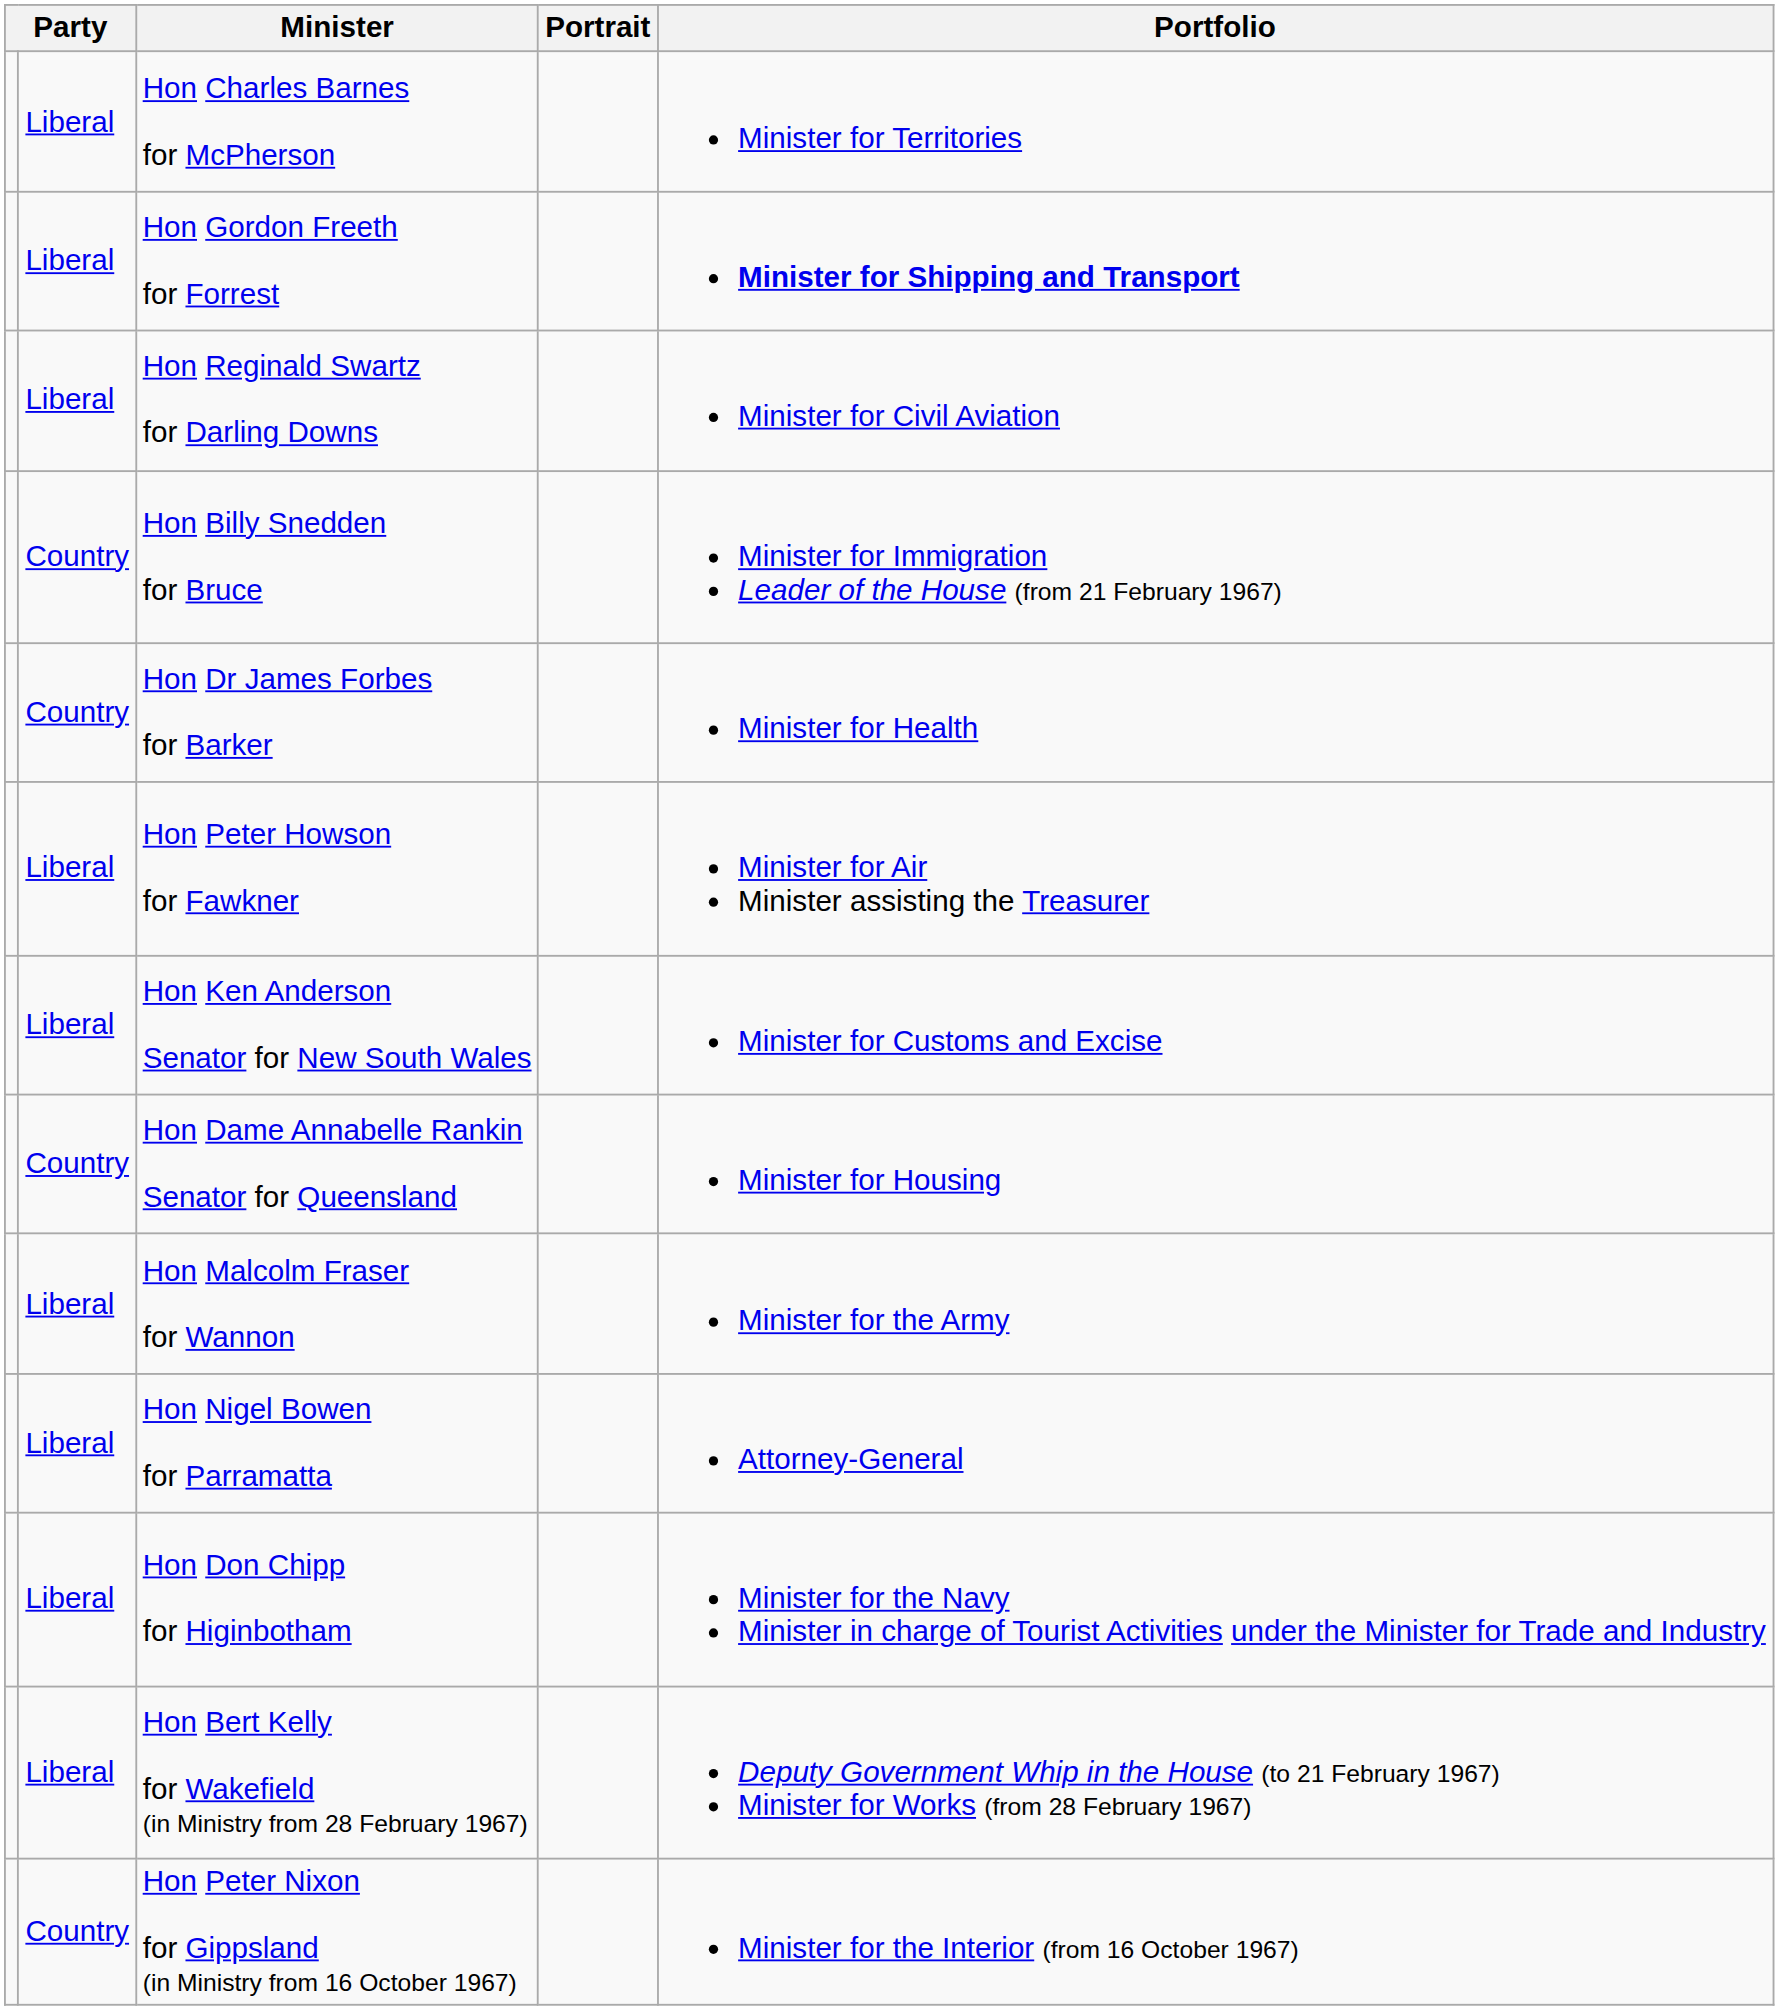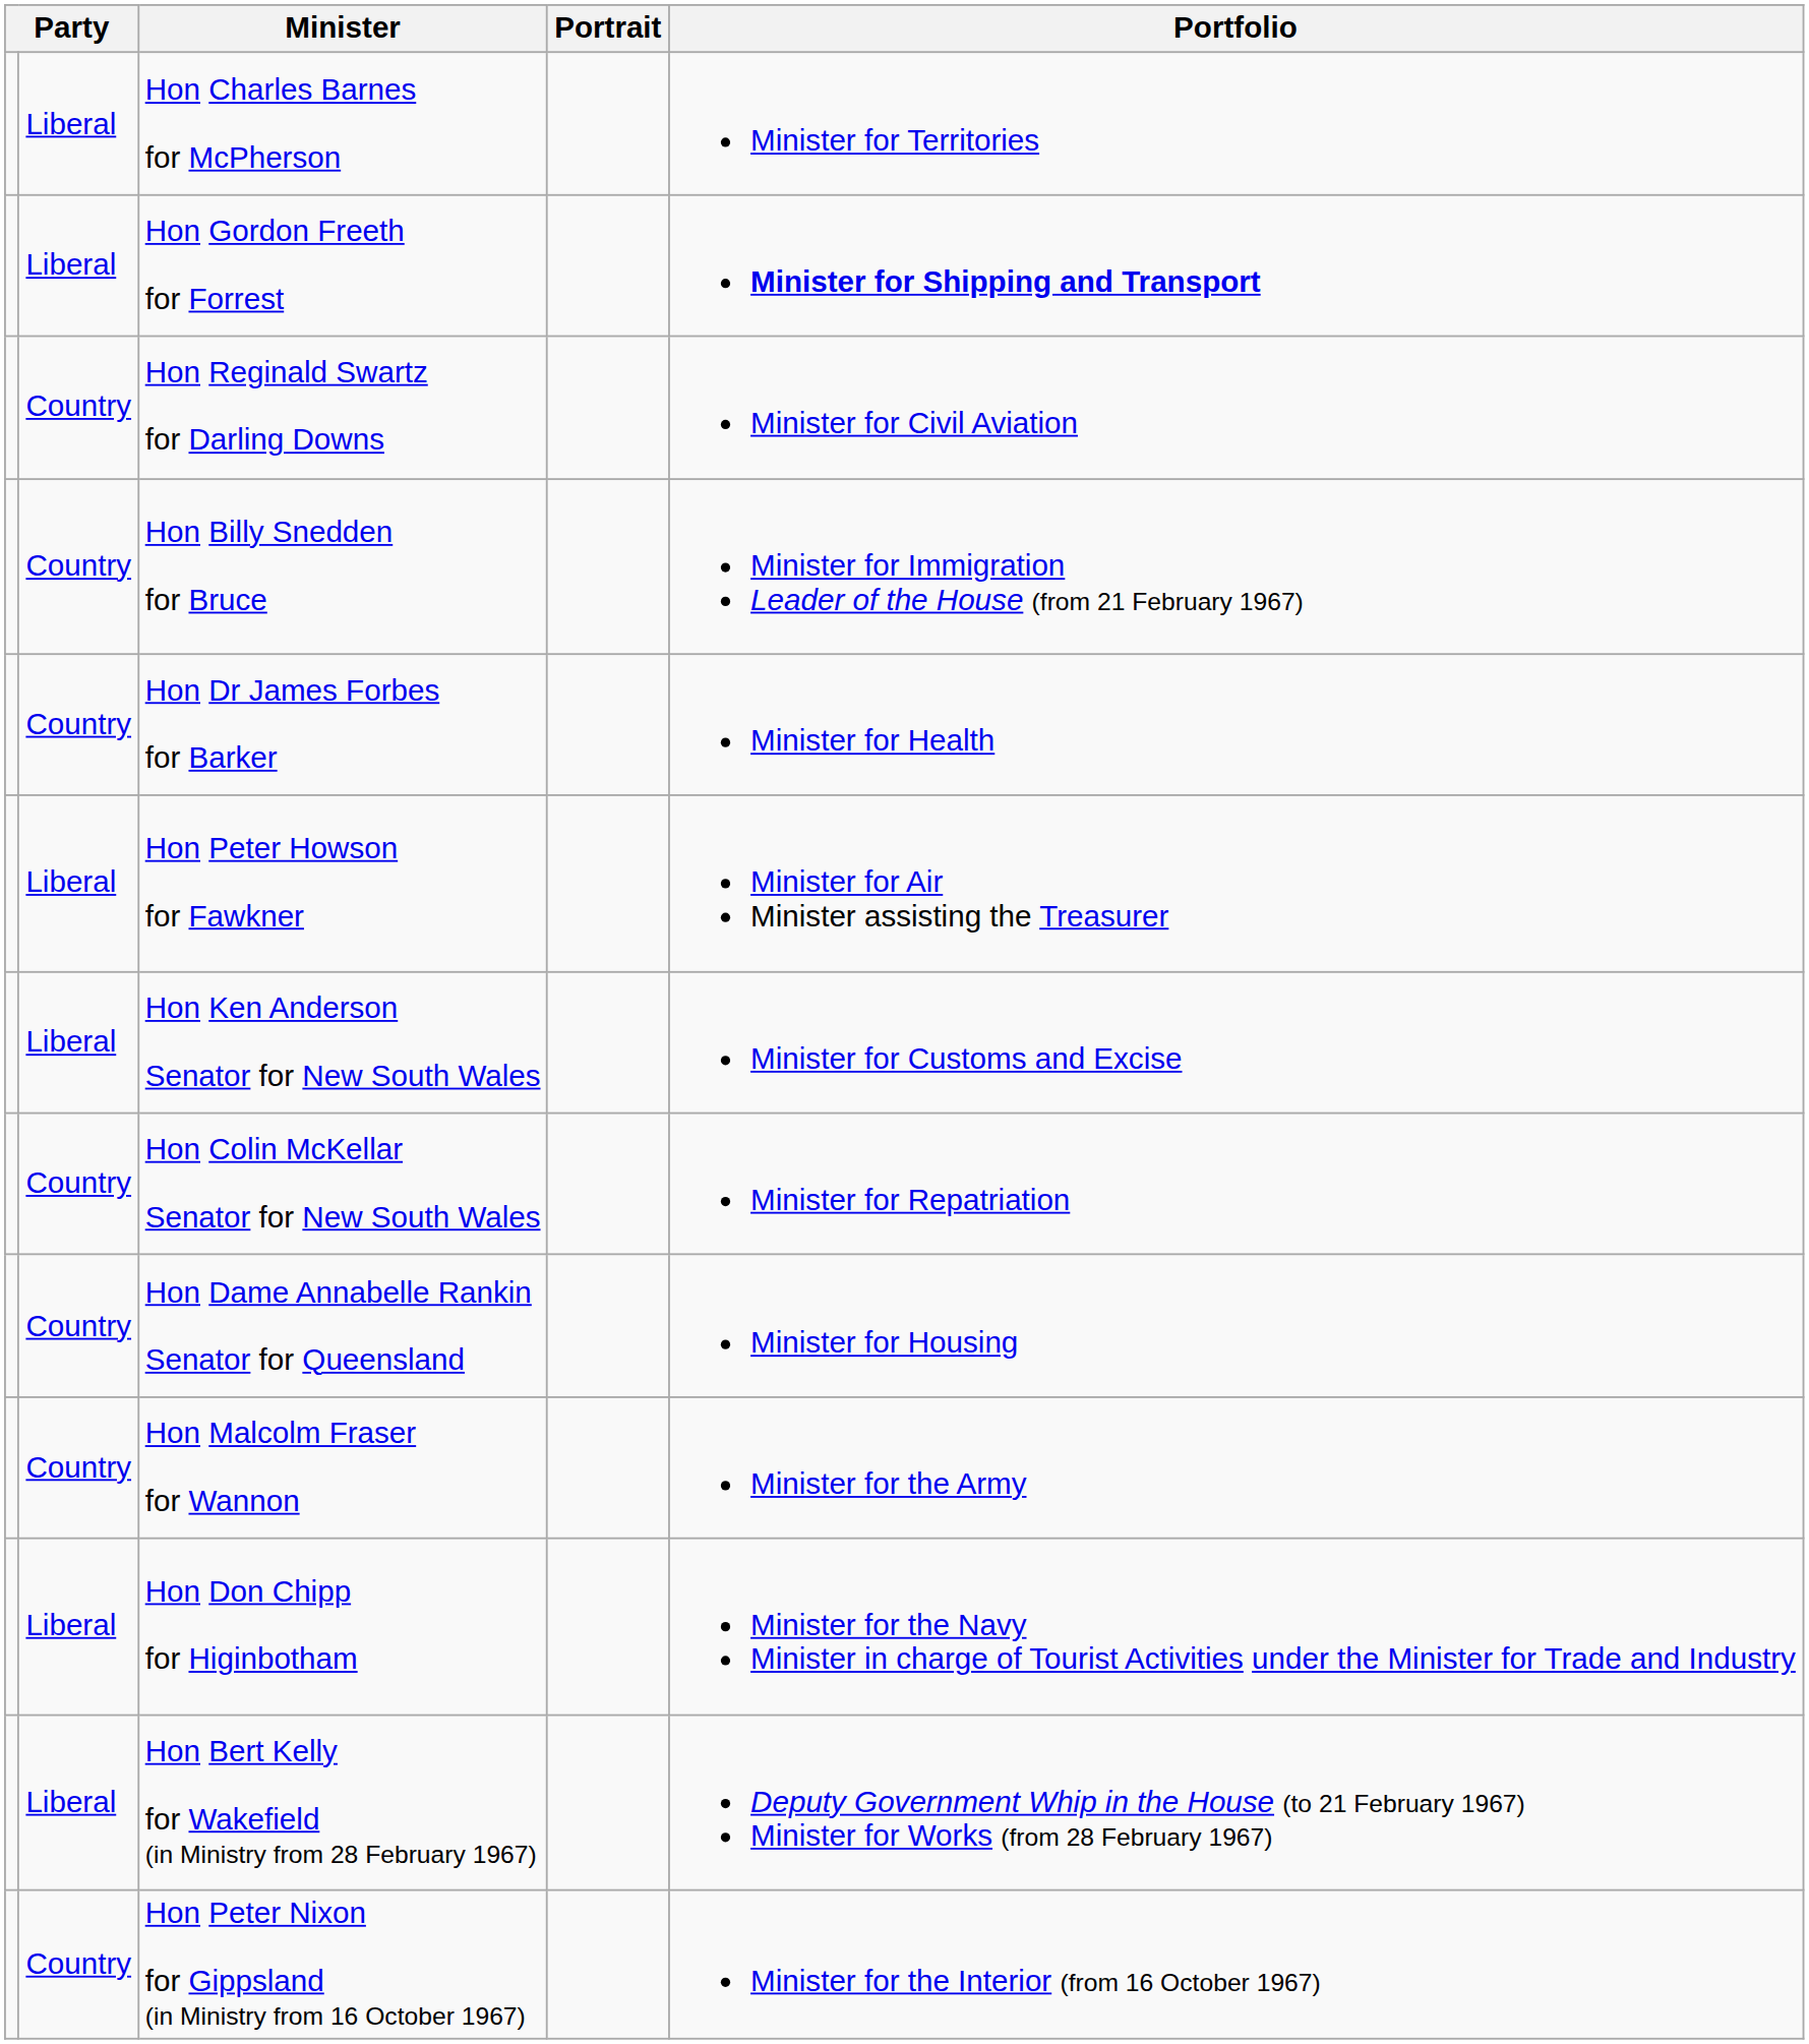Hon Reginald Swartz for Darling Downs | column 2: Liberal -> Country
+ row: Country | Hon Colin McKellar Senator for New South Wales | Minister for Repatriation
Hon Malcolm Fraser for Wannon | column 2: Liberal -> Country
- row: Liberal | Hon Nigel Bowen for Parramatta | Attorney-General
